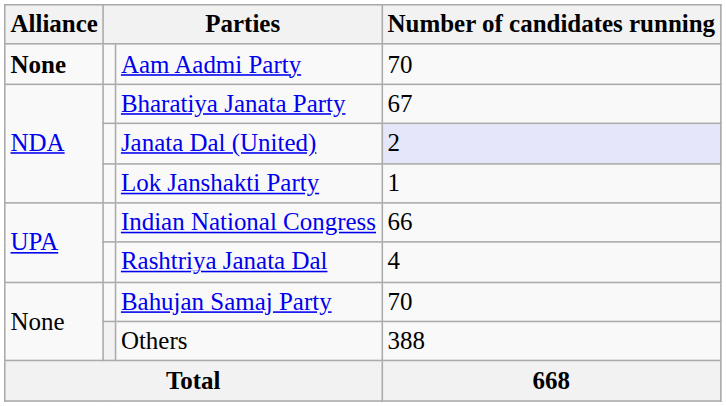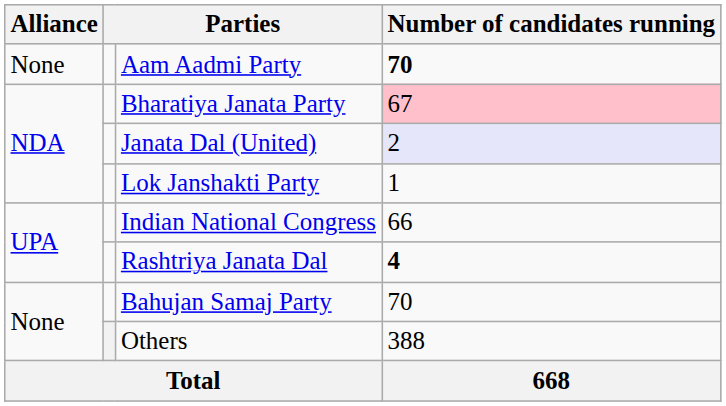Aam Aadmi Party | Alliance: bold -> normal
Aam Aadmi Party | Number of candidates running: normal -> bold
Bharatiya Janata Party | Number of candidates running: no background -> pink background
Rashtriya Janata Dal | Number of candidates running: normal -> bold
